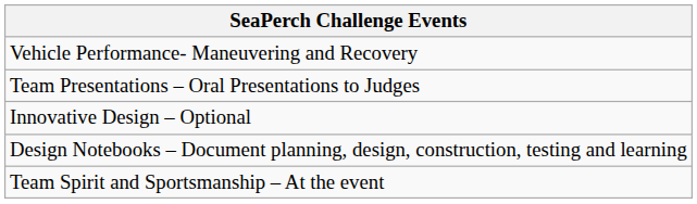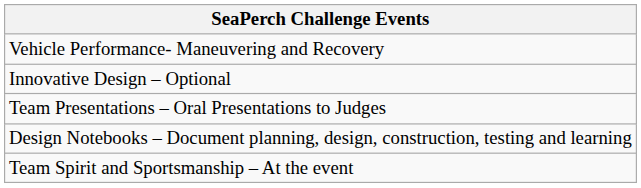row 3 | column 1: Team Presentations – Oral Presentations to Judges -> Innovative Design – Optional
row 4 | column 1: Innovative Design – Optional -> Team Presentations – Oral Presentations to Judges
